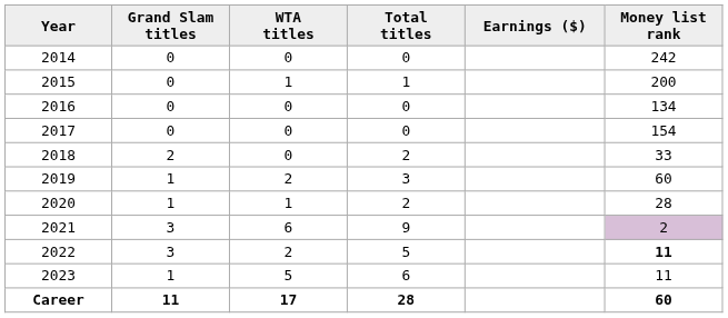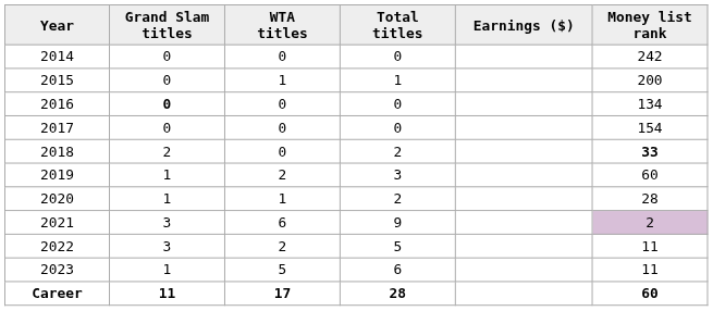2016 | column 2: normal -> bold
2018 | column 6: normal -> bold
2022 | column 6: bold -> normal
